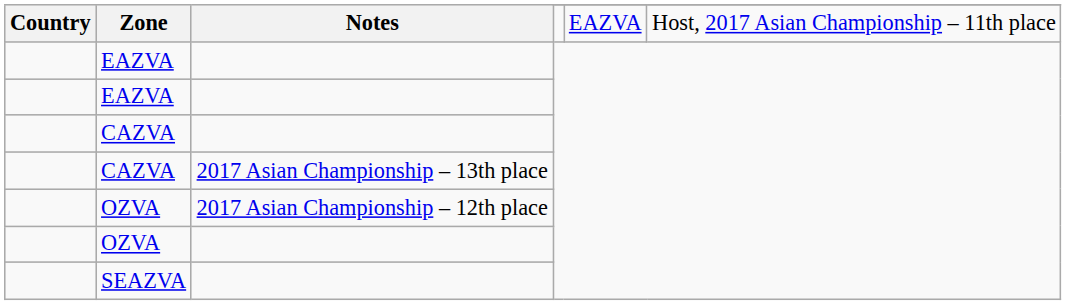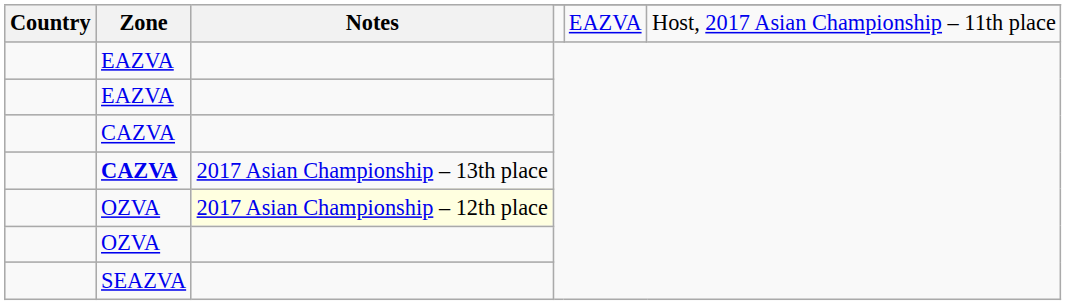CAZVA / 2017 Asian Championship – 13th place | Zone: normal -> bold
OZVA / 2017 Asian Championship – 12th place | Notes: no background -> lightyellow background
